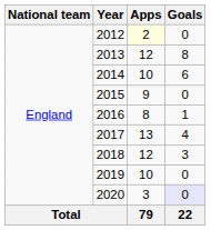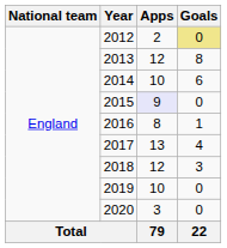2012 | Apps: lightyellow background -> no background
2012 | Goals: no background -> khaki background
2015 | Apps: no background -> lavender background
2020 | Goals: lavender background -> no background
